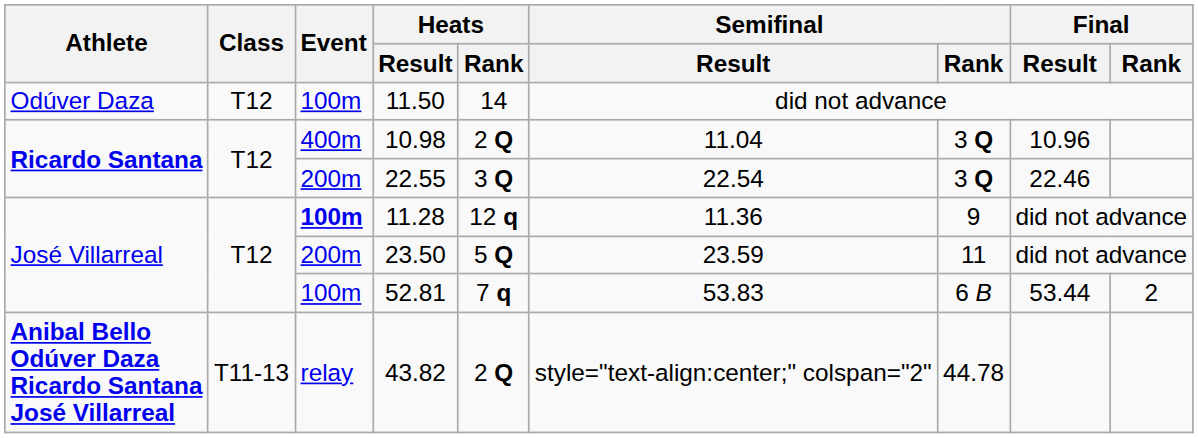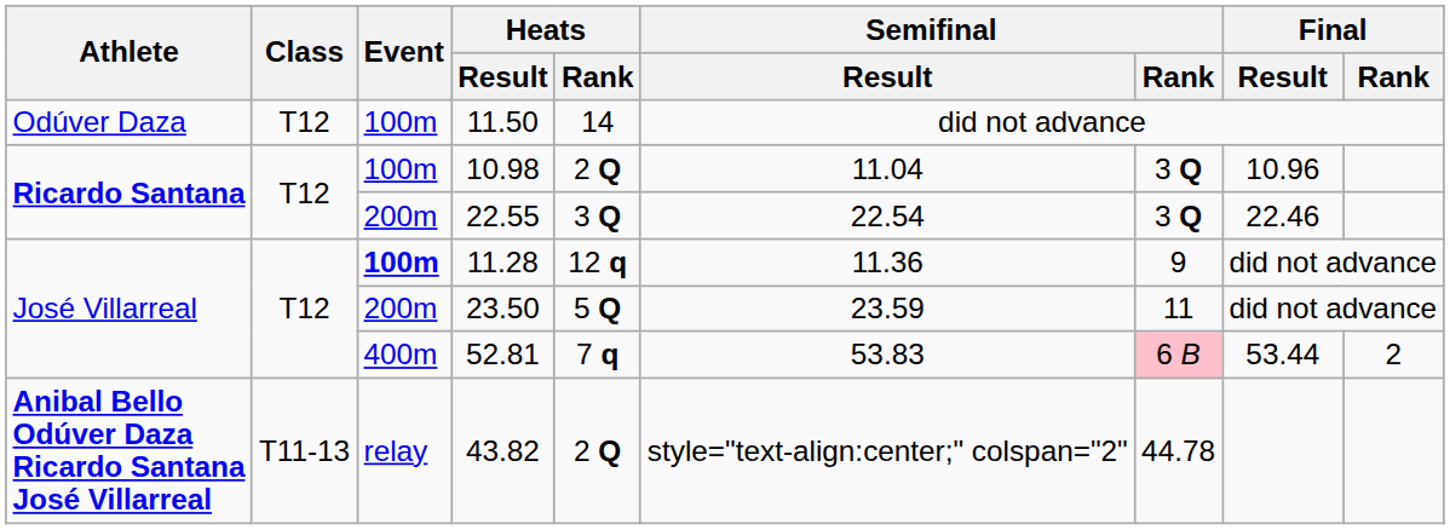10.98 | Event: 400m -> 100m
52.81 | Event: 100m -> 400m
52.81 | Semifinal / Rank: no background -> pink background
